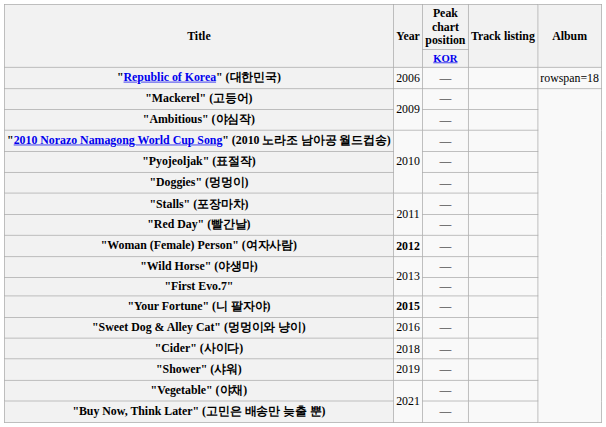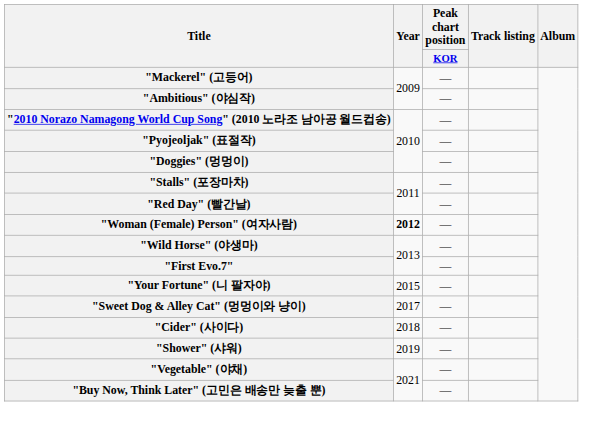- row: "Republic of Korea" (대한민국) | 2006 | — | rowspan=18
"Your Fortune" (니 팔자야) | Year: bold -> normal
"Sweet Dog & Alley Cat" (멍멍이와 냥이) | Year: 2016 -> 2017
